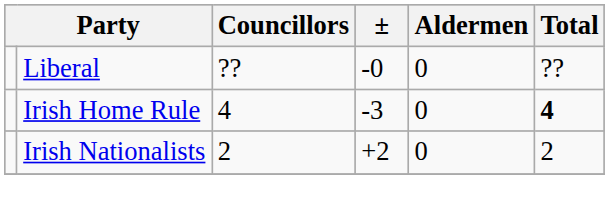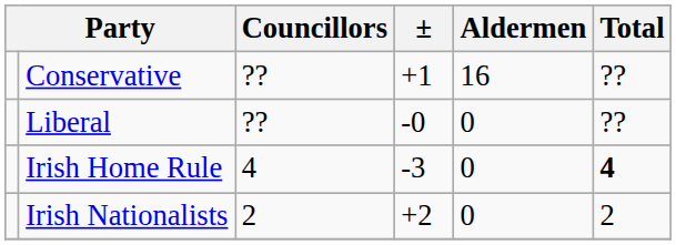+ row: Conservative | ?? | +1 | 16 | ??
